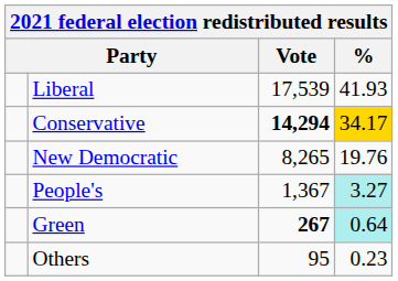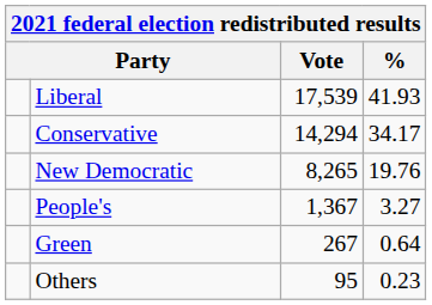Conservative | Vote: bold -> normal
Conservative | %: gold background -> no background
People's | %: paleturquoise background -> no background
Green | Vote: bold -> normal
Green | %: paleturquoise background -> no background
